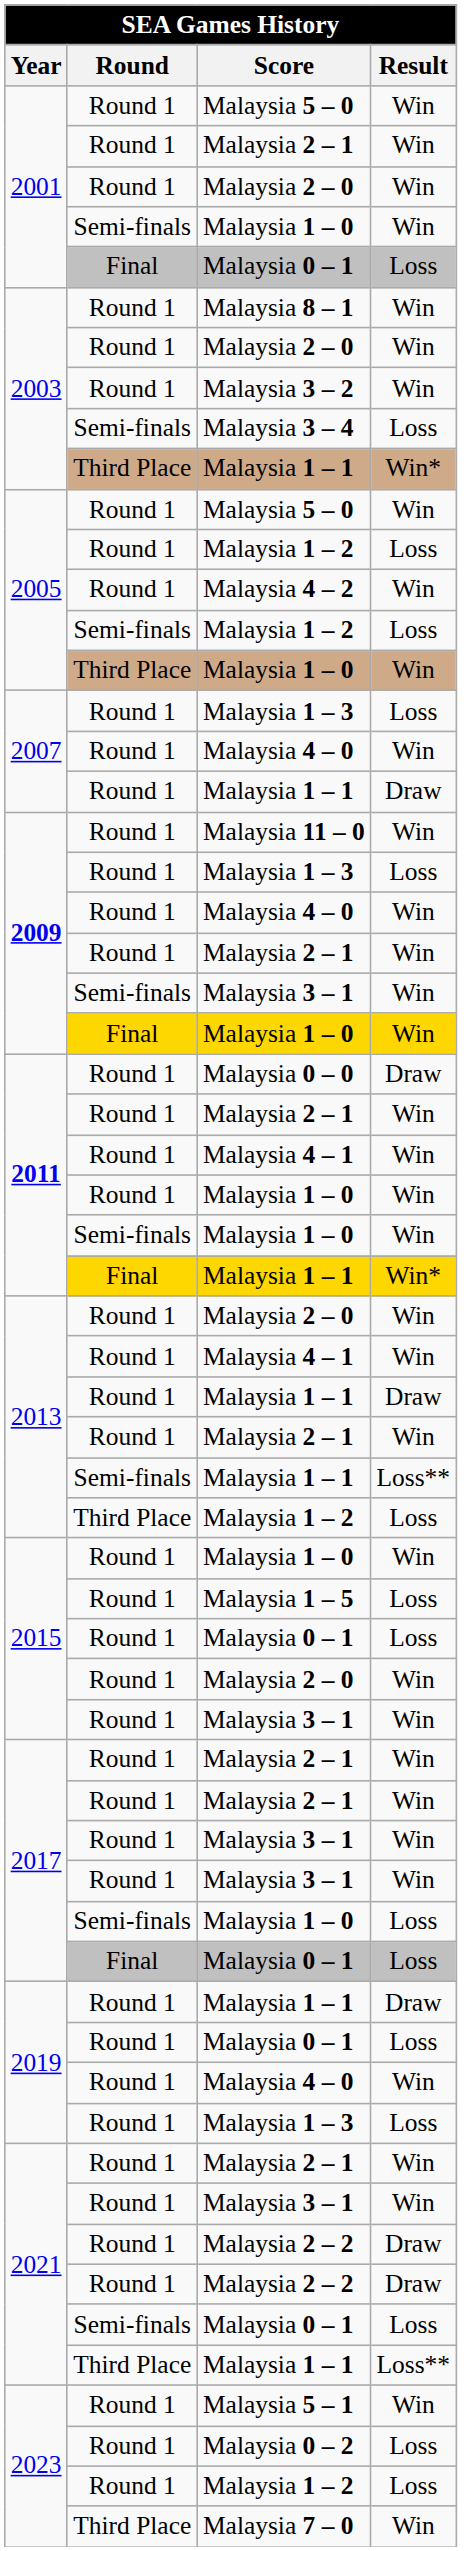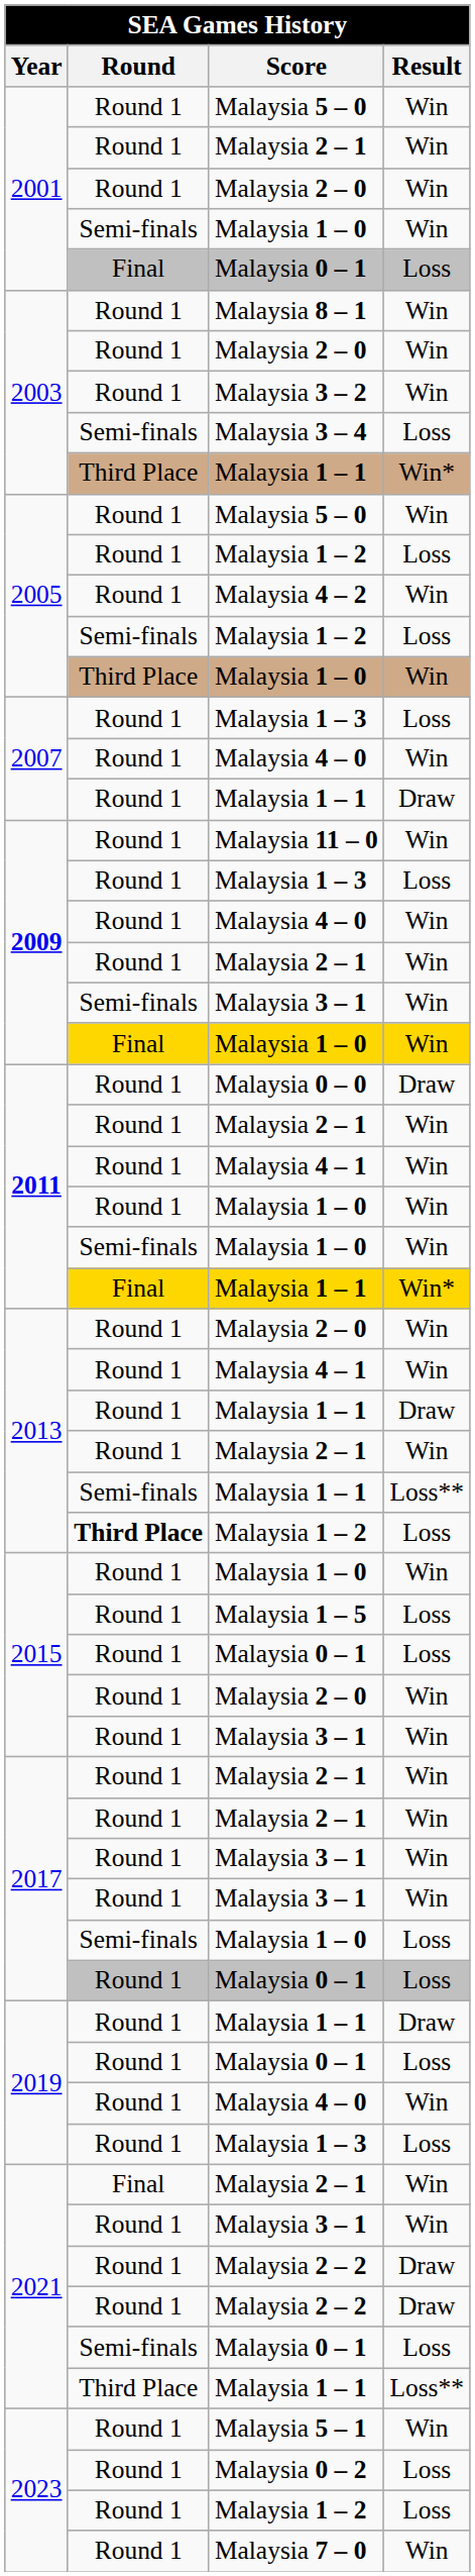2013 / Malaysia 1 – 2 | Round: normal -> bold
2017 / Malaysia 0 – 1 | Round: Final -> Round 1
2021 / Malaysia 2 – 1 | Round: Round 1 -> Final
Malaysia 7 – 0 | Round: Third Place -> Round 1
